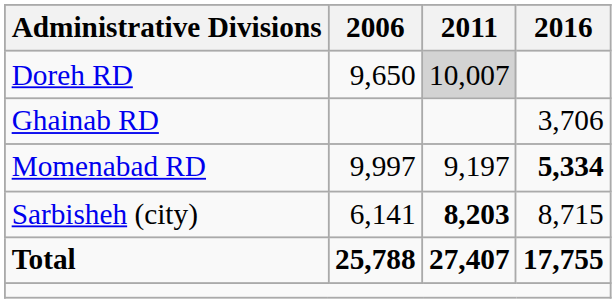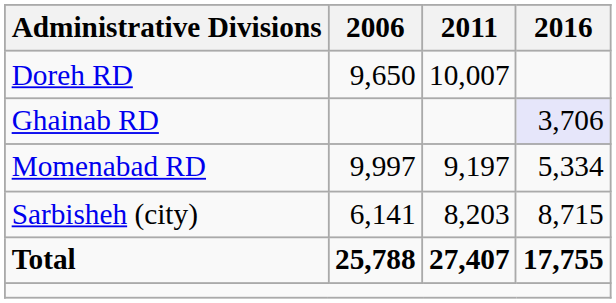Doreh RD | 2011: lightgrey background -> no background
Ghainab RD | 2016: no background -> lavender background
Momenabad RD | 2016: bold -> normal
Sarbisheh (city) | 2011: bold -> normal
